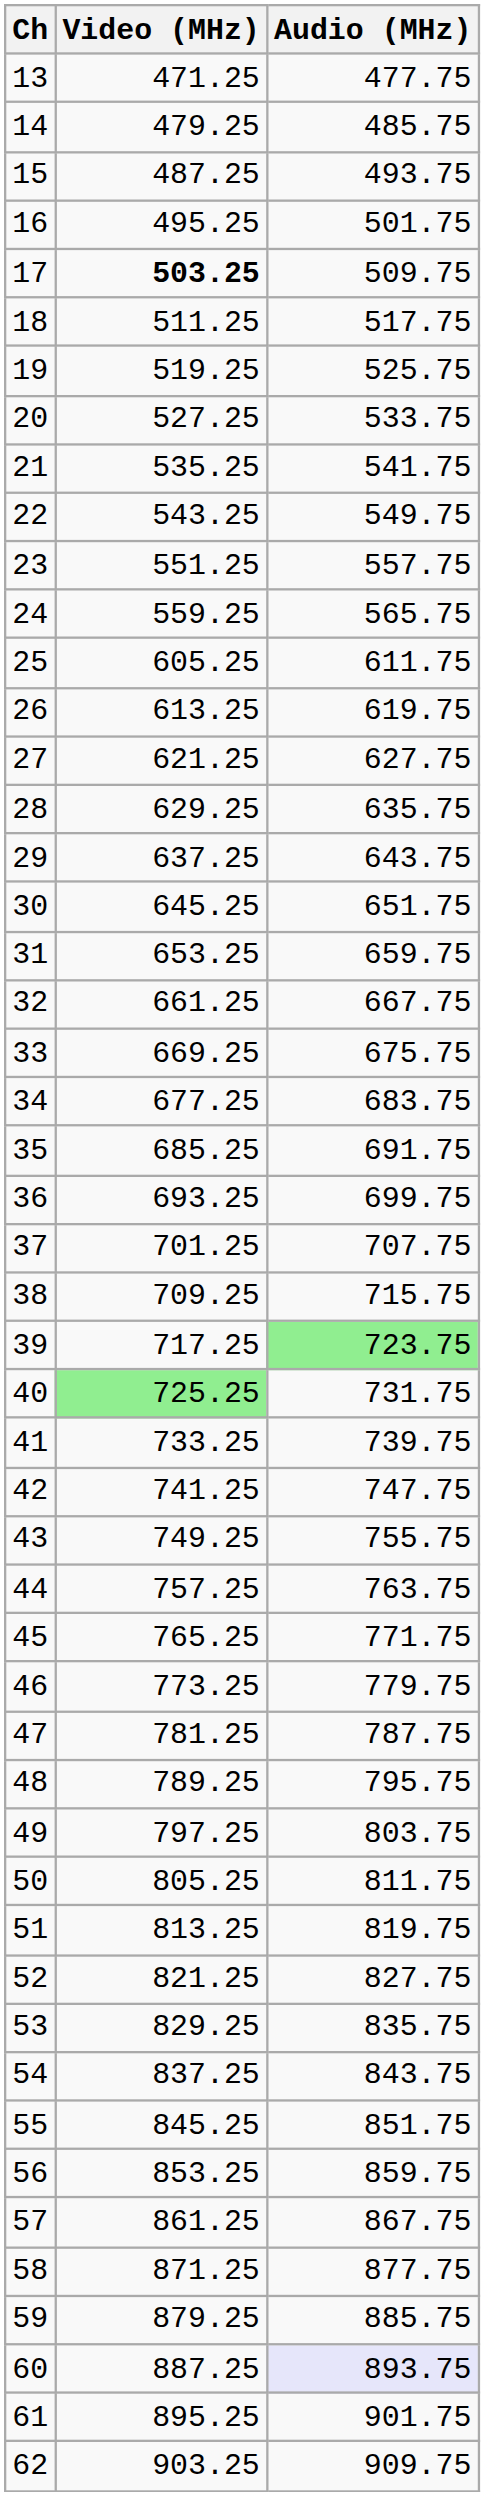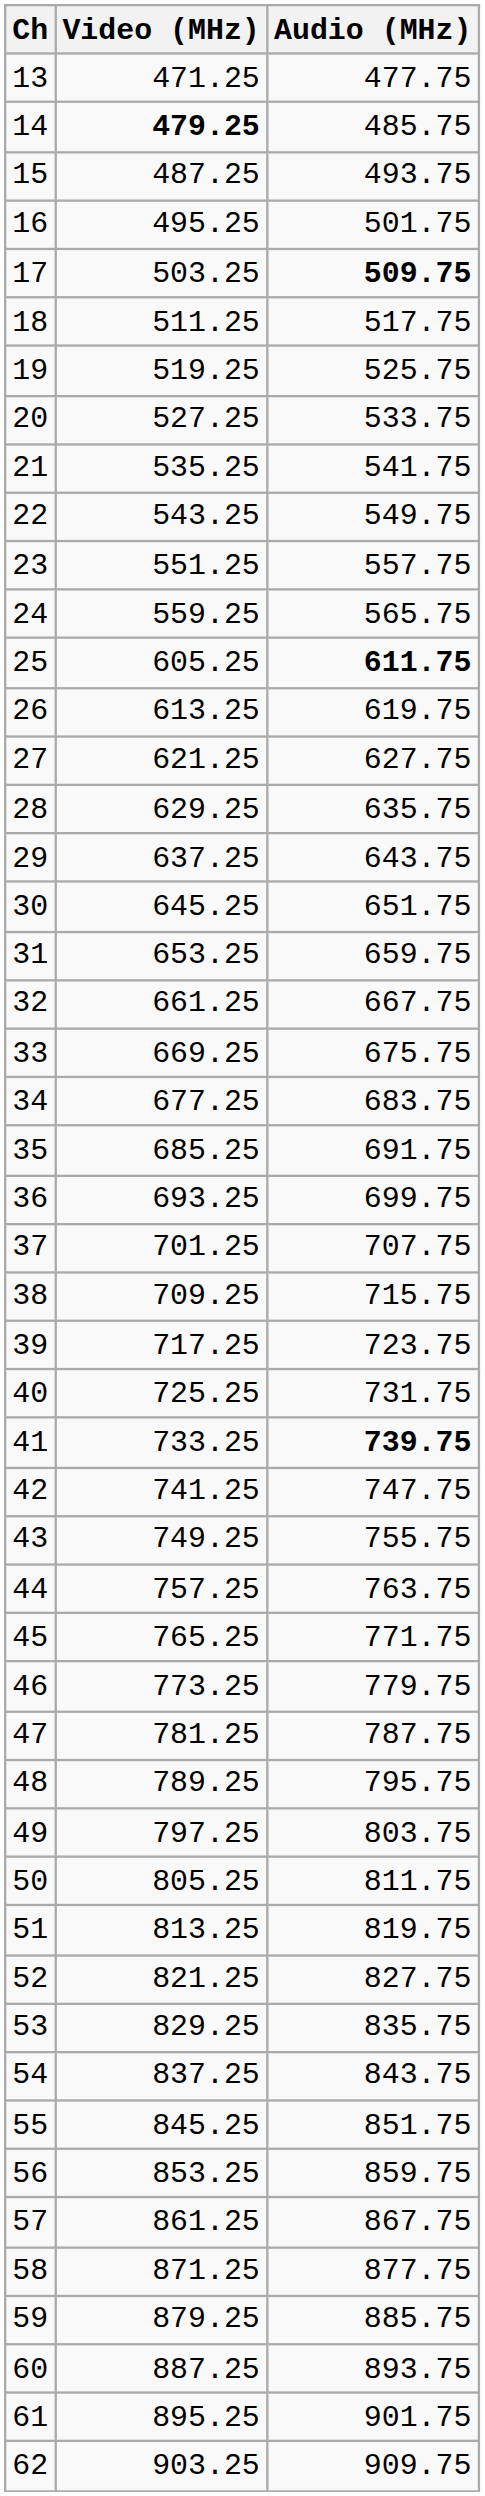14 | Video (MHz): normal -> bold
17 | Video (MHz): bold -> normal
17 | Audio (MHz): normal -> bold
25 | Audio (MHz): normal -> bold
39 | Audio (MHz): lightgreen background -> no background
40 | Video (MHz): lightgreen background -> no background
41 | Audio (MHz): normal -> bold
60 | Audio (MHz): lavender background -> no background
